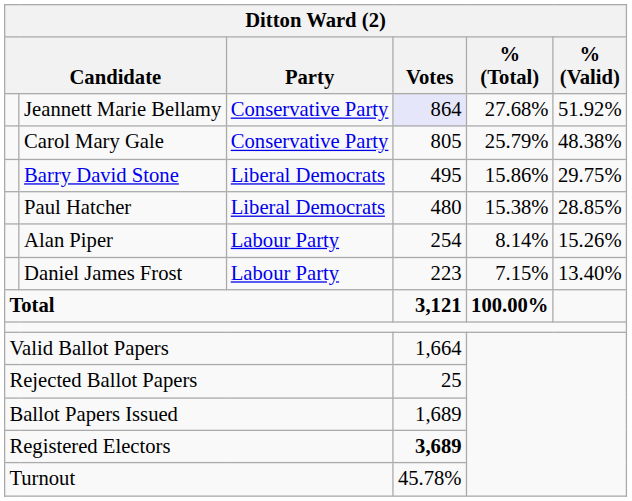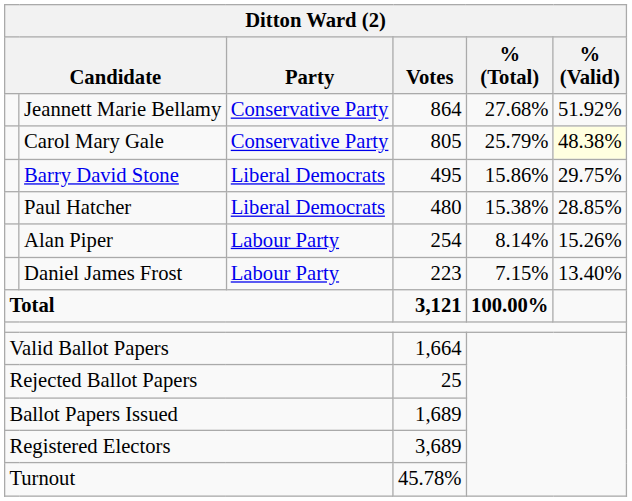Jeannett Marie Bellamy | Votes: lavender background -> no background
Carol Mary Gale | % (Valid): no background -> lightyellow background
Registered Electors | Votes: bold -> normal
